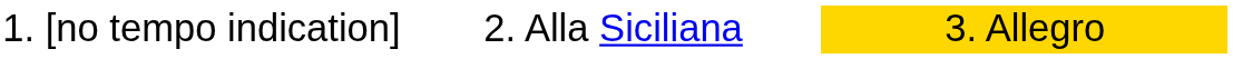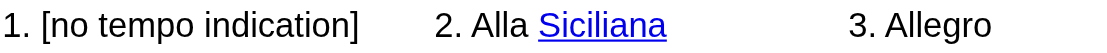1. [no tempo indication] | column 3: gold background -> no background
